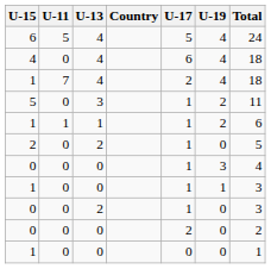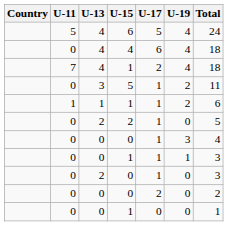columns swapped: Country <-> U-15
